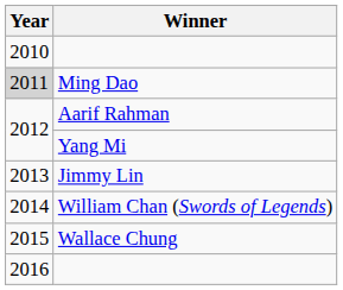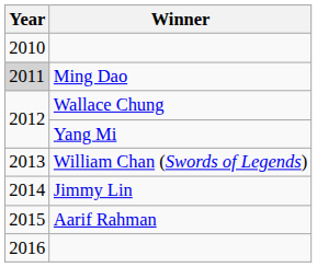row 4 | Winner: Aarif Rahman -> Wallace Chung
row 6 | Winner: Jimmy Lin -> William Chan (Swords of Legends)
row 7 | Winner: William Chan (Swords of Legends) -> Jimmy Lin
row 8 | Winner: Wallace Chung -> Aarif Rahman
